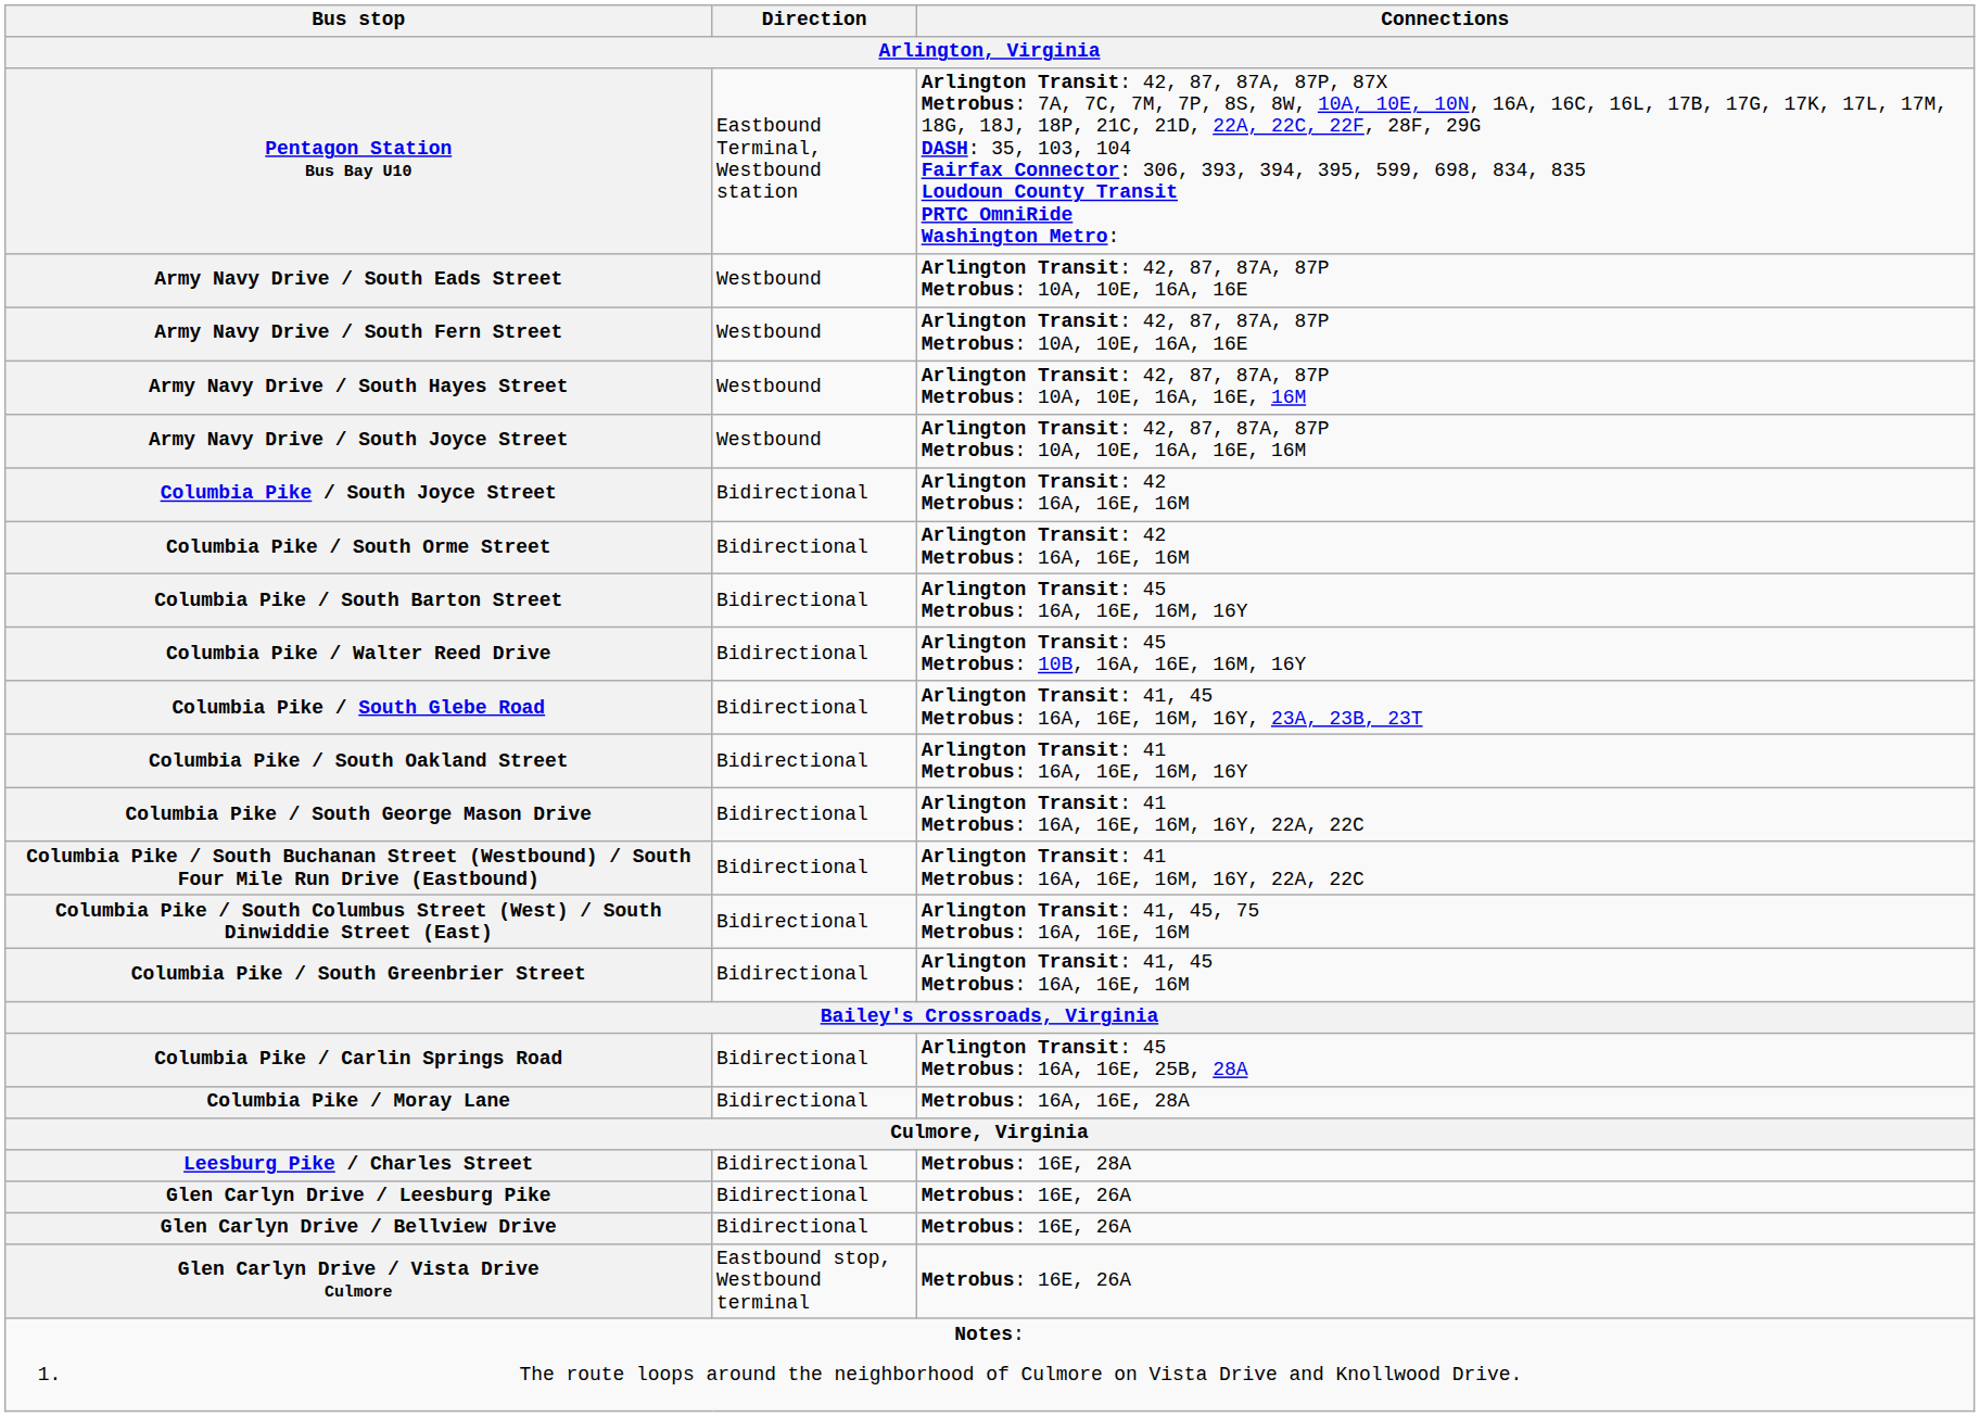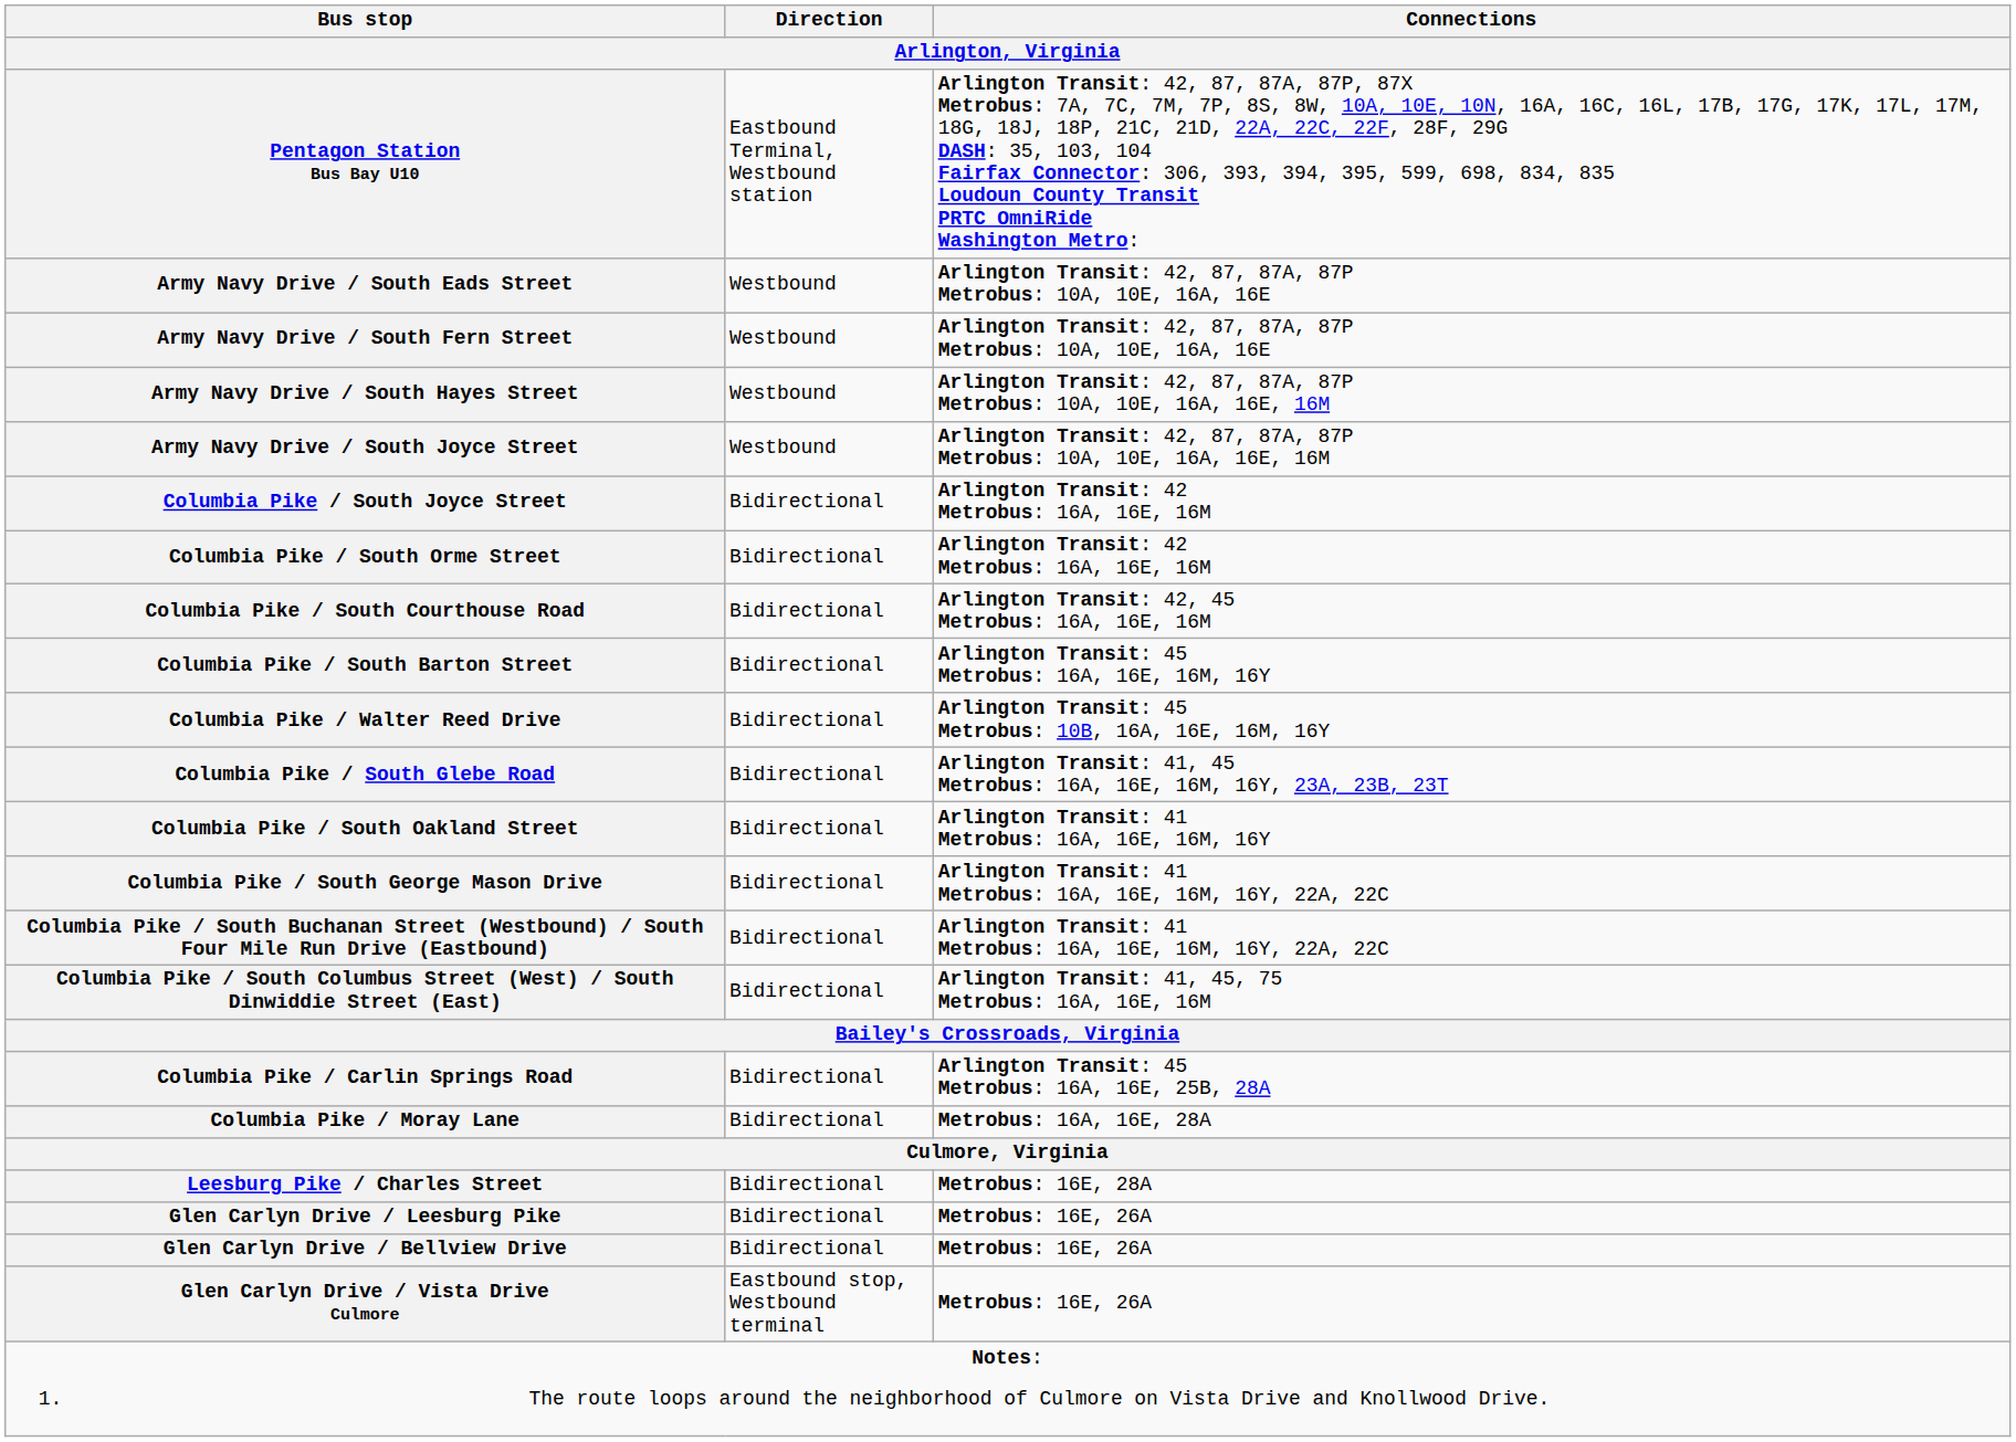+ row: Columbia Pike / South Courthouse Road | Bidirectional | Arlington Transit: 42, 45 Metrobus: 16A, 16E, 16M
- row: Columbia Pike / South Greenbrier Street | Bidirectional | Arlington Transit: 41, 45 Metrobus: 16A, 16E, 16M
